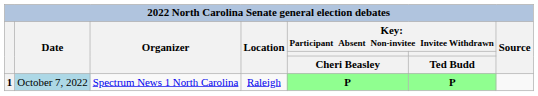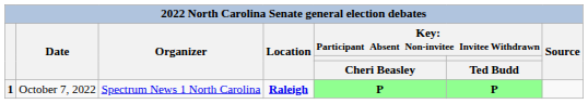1 | Date: lightblue background -> no background
1 | Location: normal -> bold
